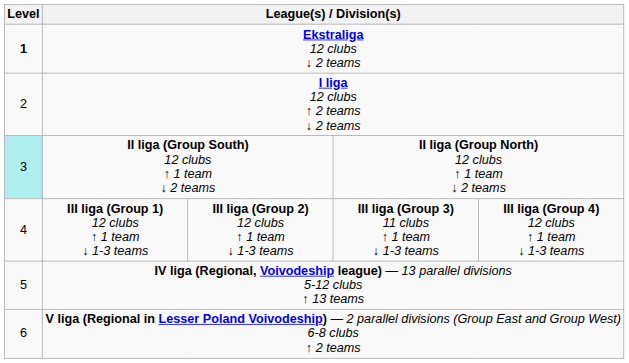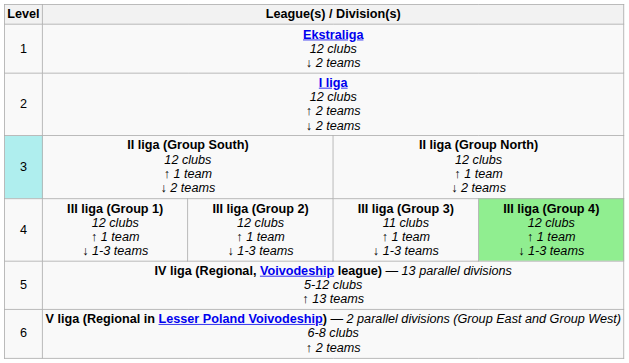Ekstraliga 12 clubs ↓ 2 teams | Level: bold -> normal
III liga (Group 1) 12 clubs ↑ 1 team ↓ 1-3 teams | column 5: no background -> lightgreen background
